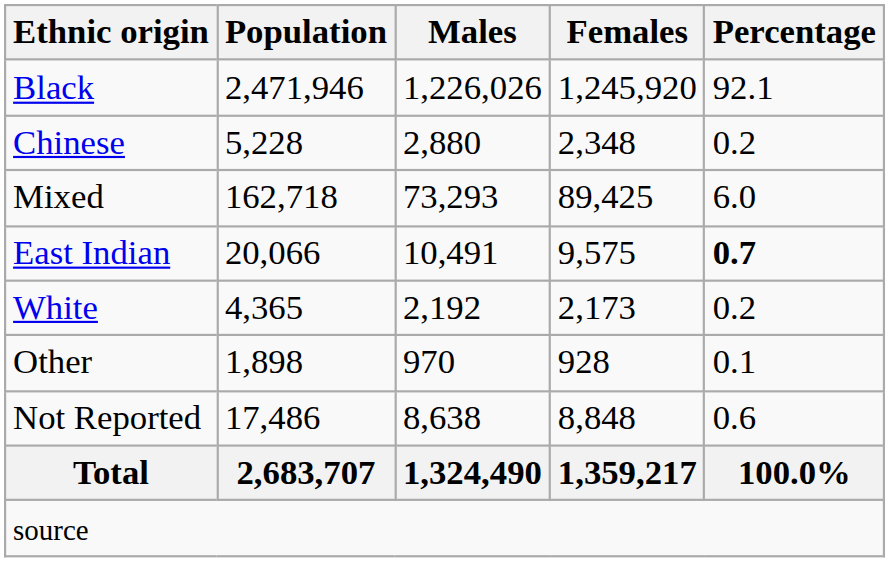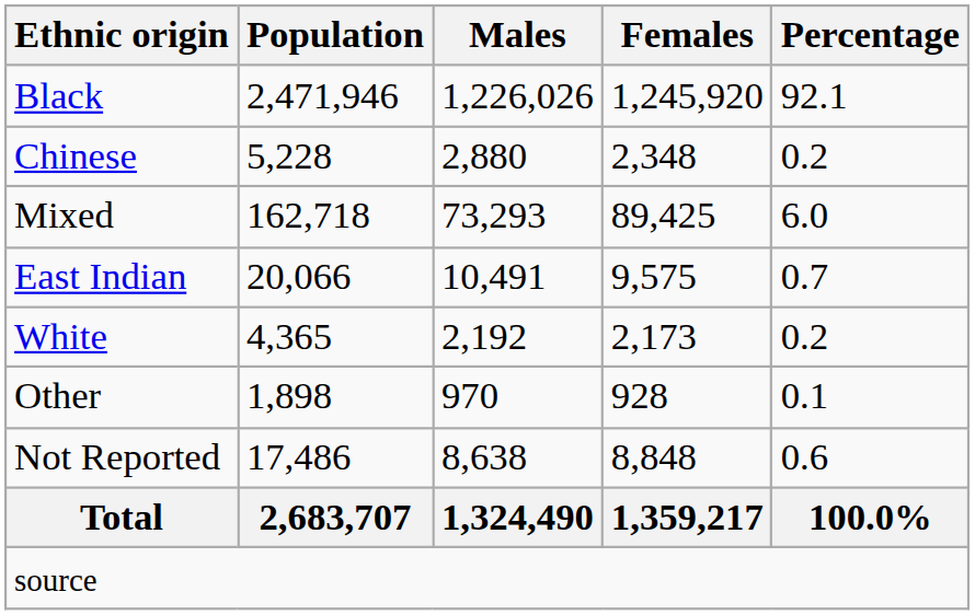East Indian | Percentage: bold -> normal
